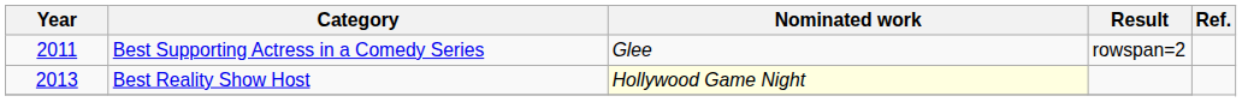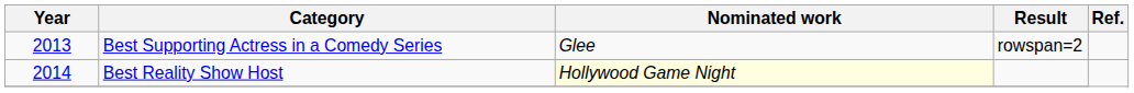Best Supporting Actress in a Comedy Series | Year: 2011 -> 2013
Best Reality Show Host | Year: 2013 -> 2014
